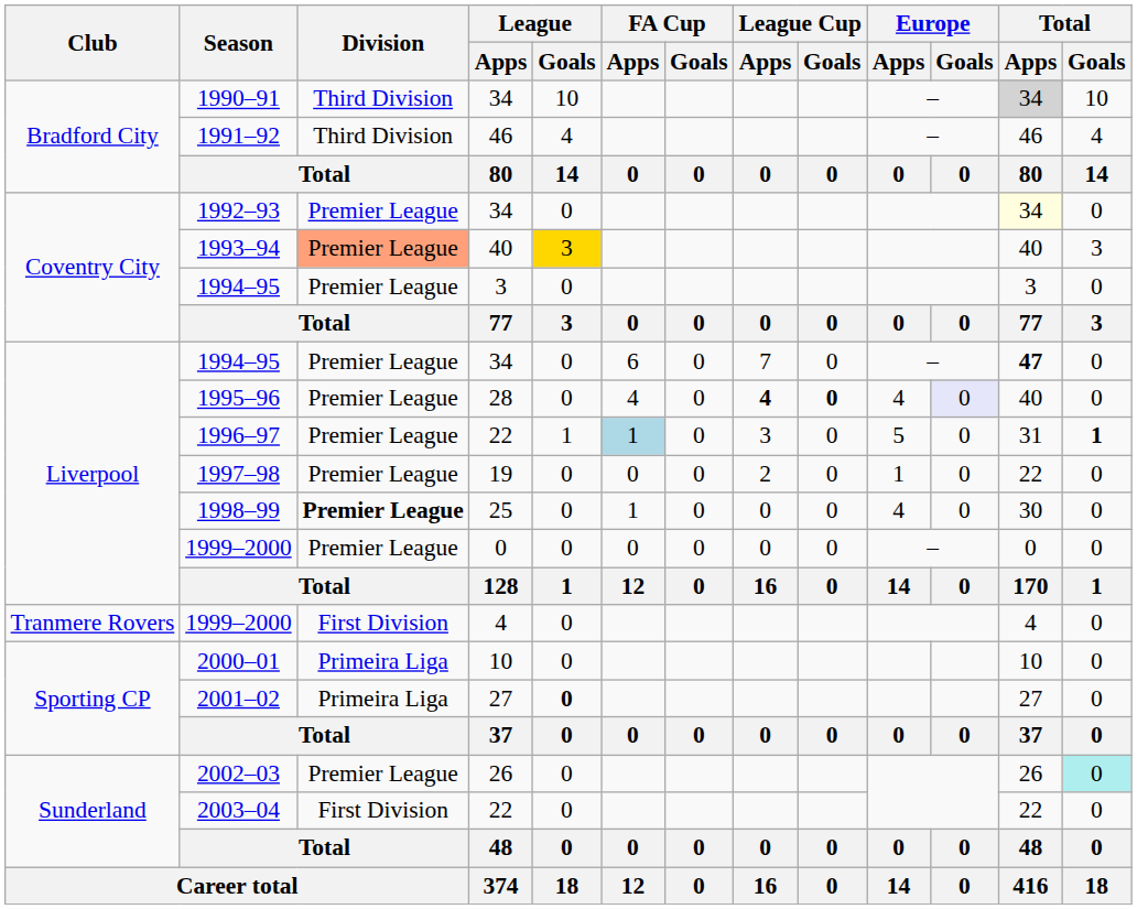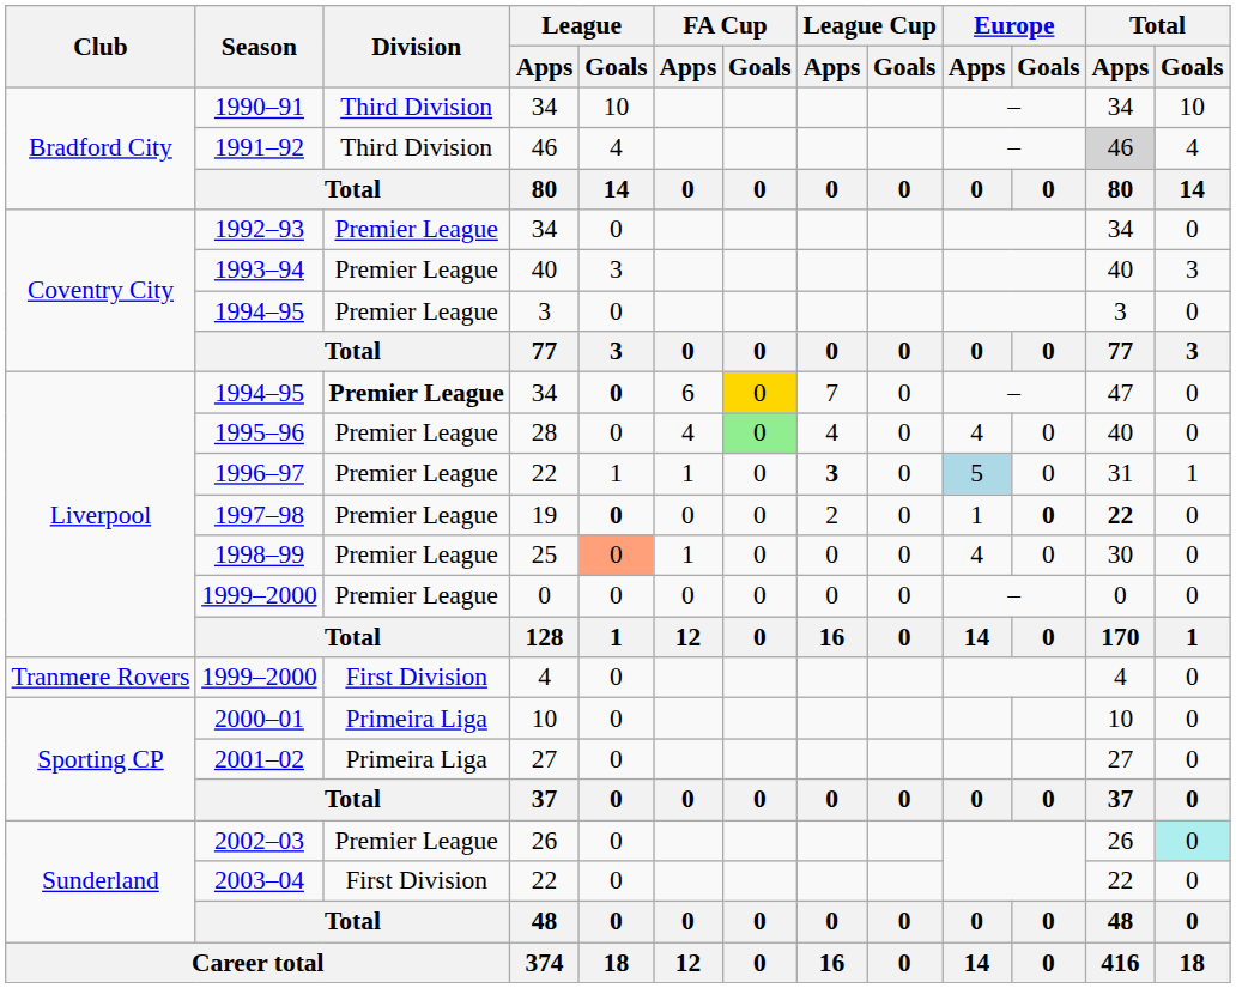1990–91 | Total / Apps: lightgrey background -> no background
1991–92 | Total / Apps: no background -> lightgrey background
1992–93 | Total / Apps: lightyellow background -> no background
1993–94 | Division: lightsalmon background -> no background
1993–94 | League / Goals: gold background -> no background
1994–95 / 34 | Division: normal -> bold
1994–95 / 34 | League / Goals: normal -> bold
1994–95 / 34 | FA Cup / Goals: no background -> gold background
1994–95 / 34 | Total / Apps: bold -> normal
1995–96 | FA Cup / Goals: no background -> lightgreen background
1995–96 | League Cup / Apps: bold -> normal
1995–96 | League Cup / Goals: bold -> normal
1995–96 | Europe / Goals: lavender background -> no background
1996–97 | FA Cup / Apps: lightblue background -> no background
1996–97 | League Cup / Apps: normal -> bold
1996–97 | Europe / Apps: no background -> lightblue background
1996–97 | Total / Goals: bold -> normal
1997–98 | League / Goals: normal -> bold
1997–98 | Europe / Goals: normal -> bold
1997–98 | Total / Apps: normal -> bold
1998–99 | Division: bold -> normal
1998–99 | League / Goals: no background -> lightsalmon background
2001–02 | League / Goals: bold -> normal
